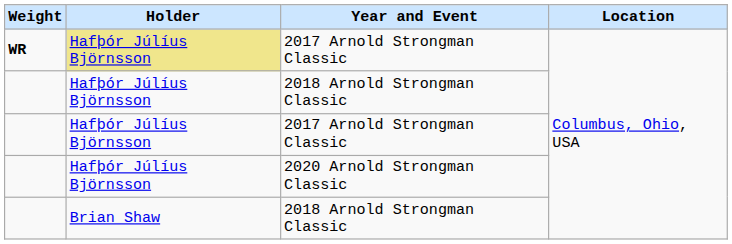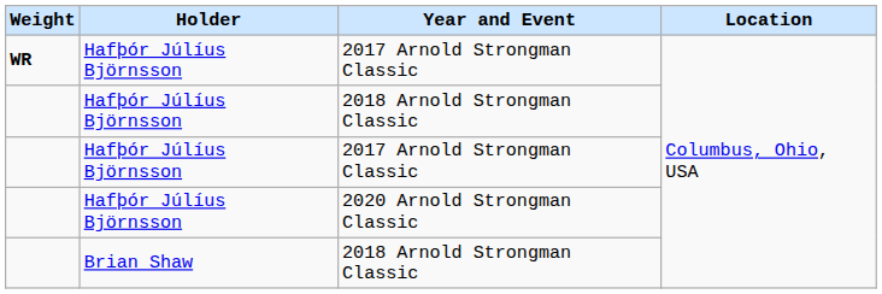WR / 2017 Arnold Strongman Classic | Holder: khaki background -> no background
